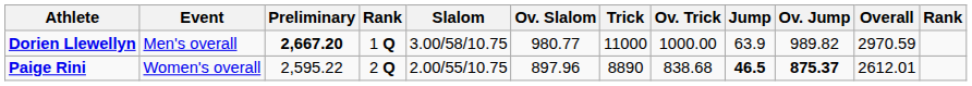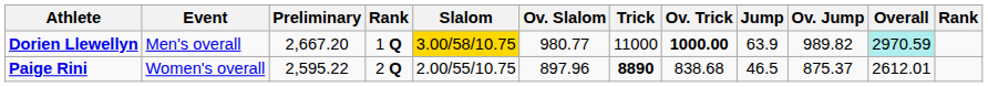row 2 | Preliminary: bold -> normal
row 2 | Slalom: no background -> gold background
row 2 | Ov. Trick: normal -> bold
row 2 | Overall: no background -> paleturquoise background
row 3 | Trick: normal -> bold
row 3 | Jump: bold -> normal
row 3 | Ov. Jump: bold -> normal
